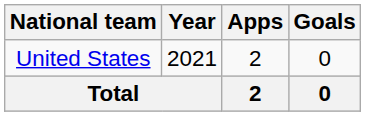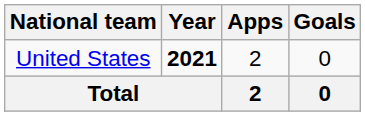United States | Year: normal -> bold
